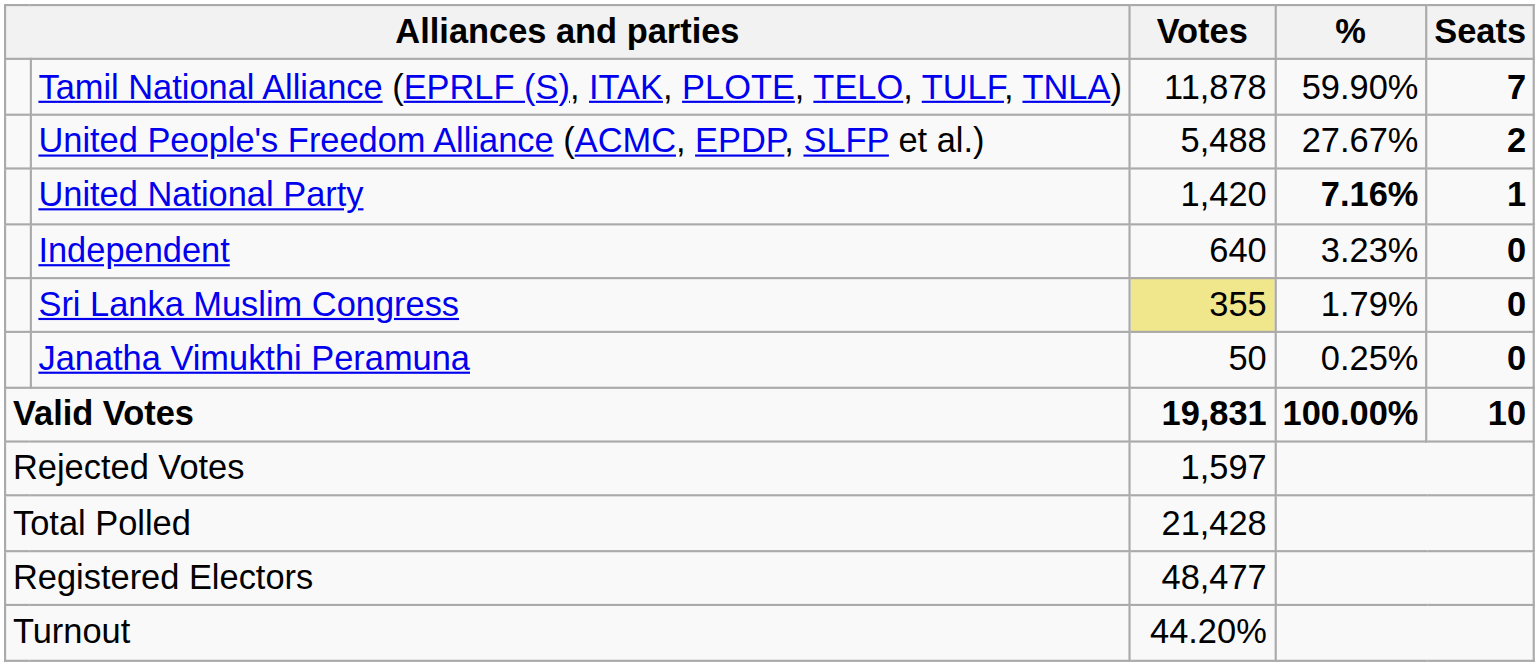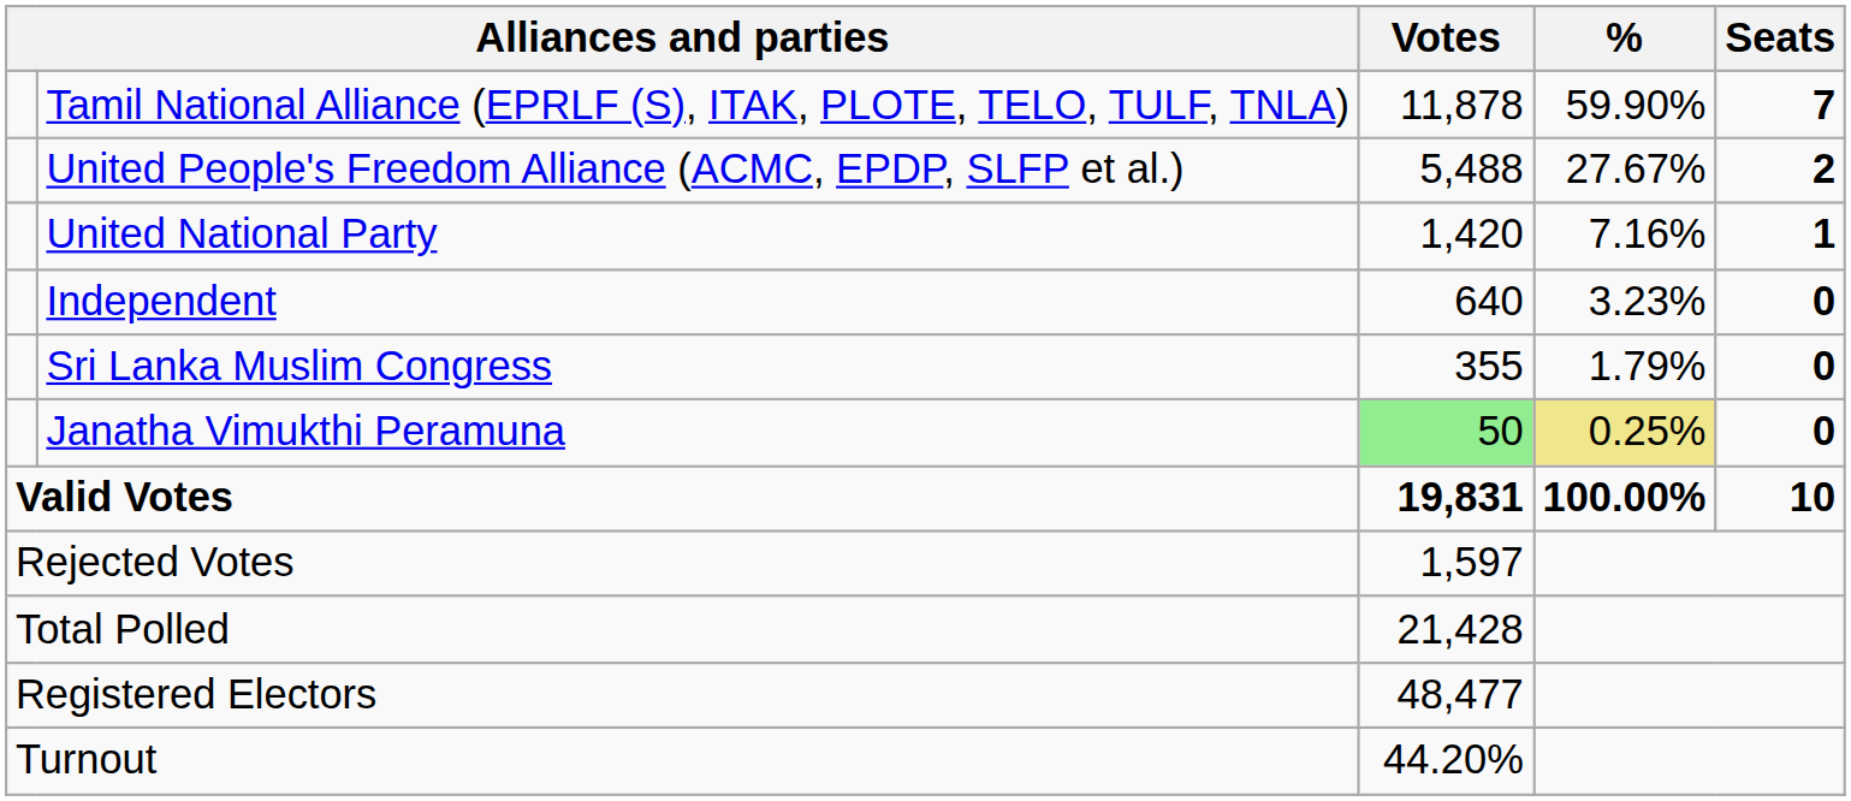United National Party | %: bold -> normal
Sri Lanka Muslim Congress | Votes: khaki background -> no background
Janatha Vimukthi Peramuna | Votes: no background -> lightgreen background
Janatha Vimukthi Peramuna | %: no background -> khaki background
